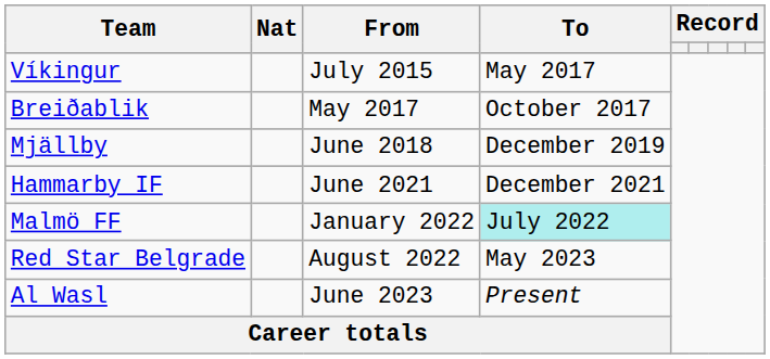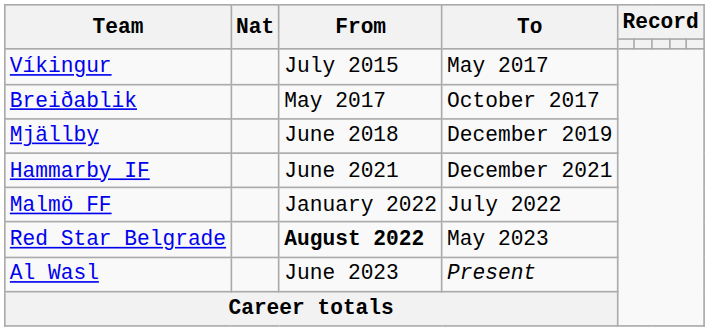Malmö FF | To: paleturquoise background -> no background
Red Star Belgrade | From: normal -> bold
